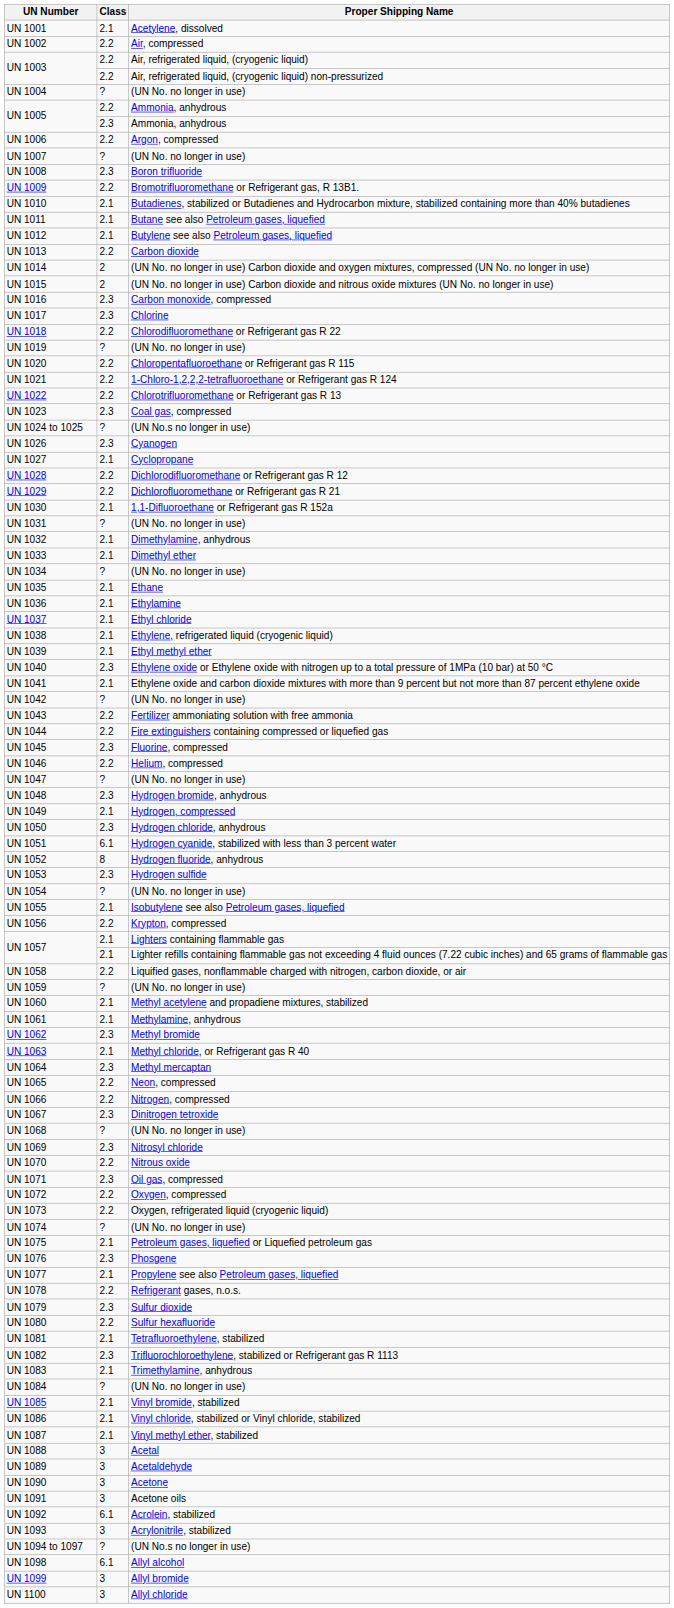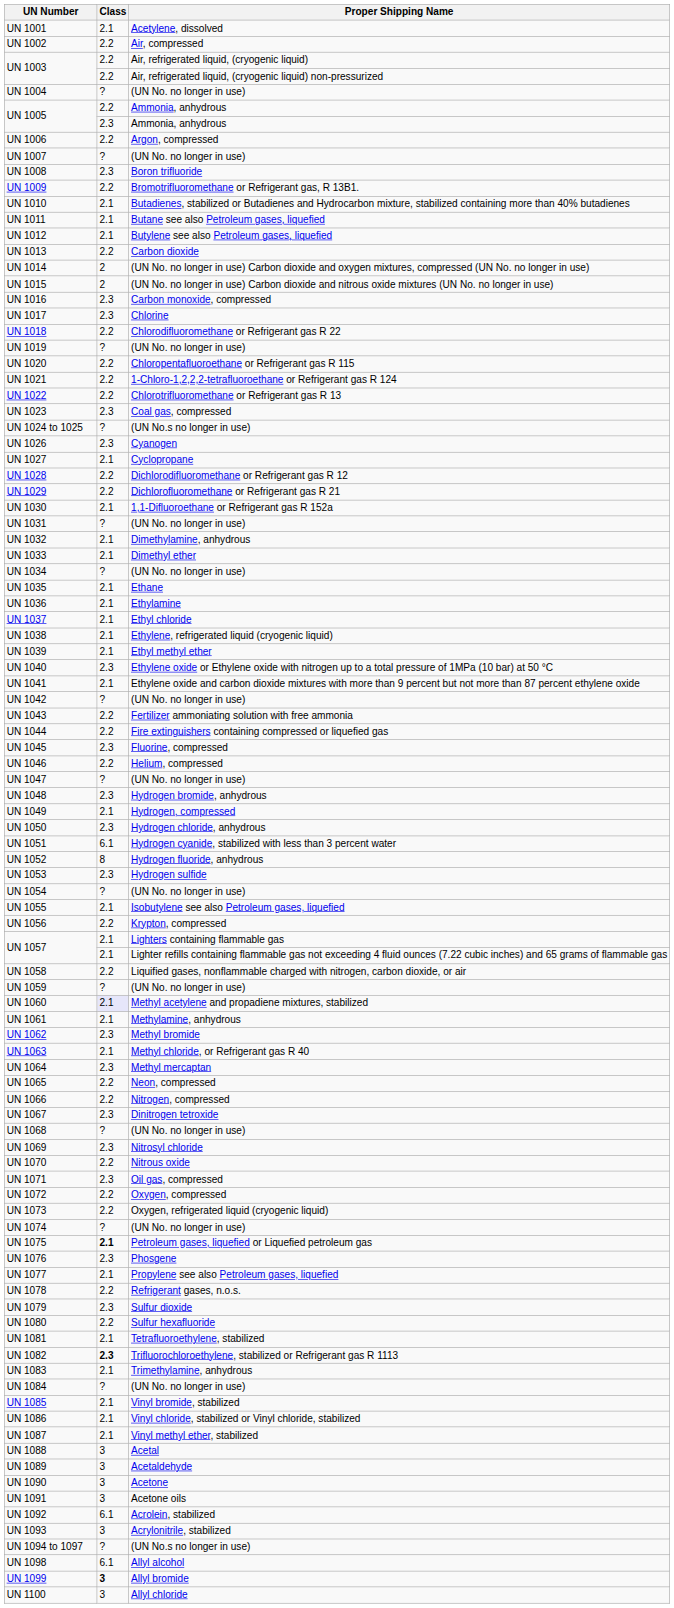UN 1060 | Class: no background -> lavender background
UN 1075 | Class: normal -> bold
UN 1082 | Class: normal -> bold
UN 1099 | Class: normal -> bold
